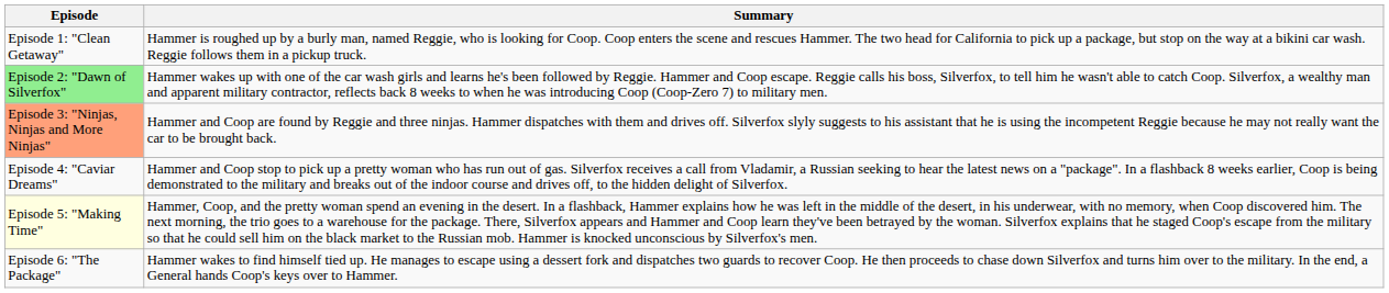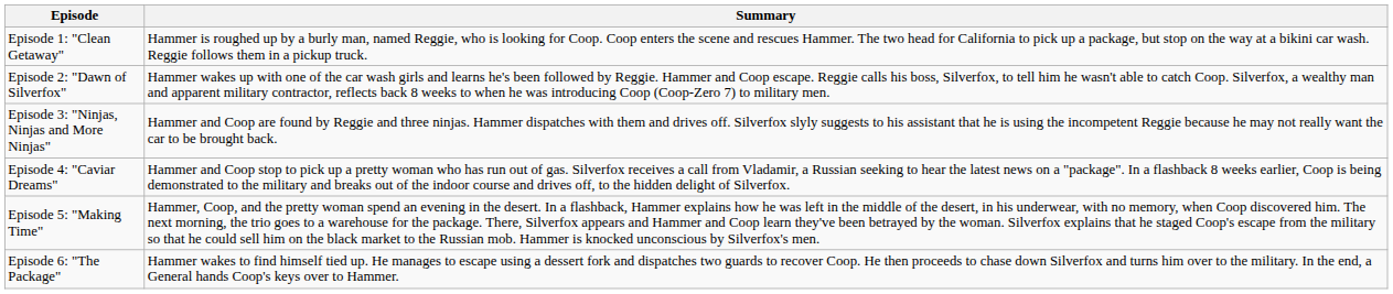Episode 2: "Dawn of Silverfox" | Episode: lightgreen background -> no background
Episode 3: "Ninjas, Ninjas and More Ninjas" | Episode: lightsalmon background -> no background
Episode 5: "Making Time" | Episode: lightyellow background -> no background
